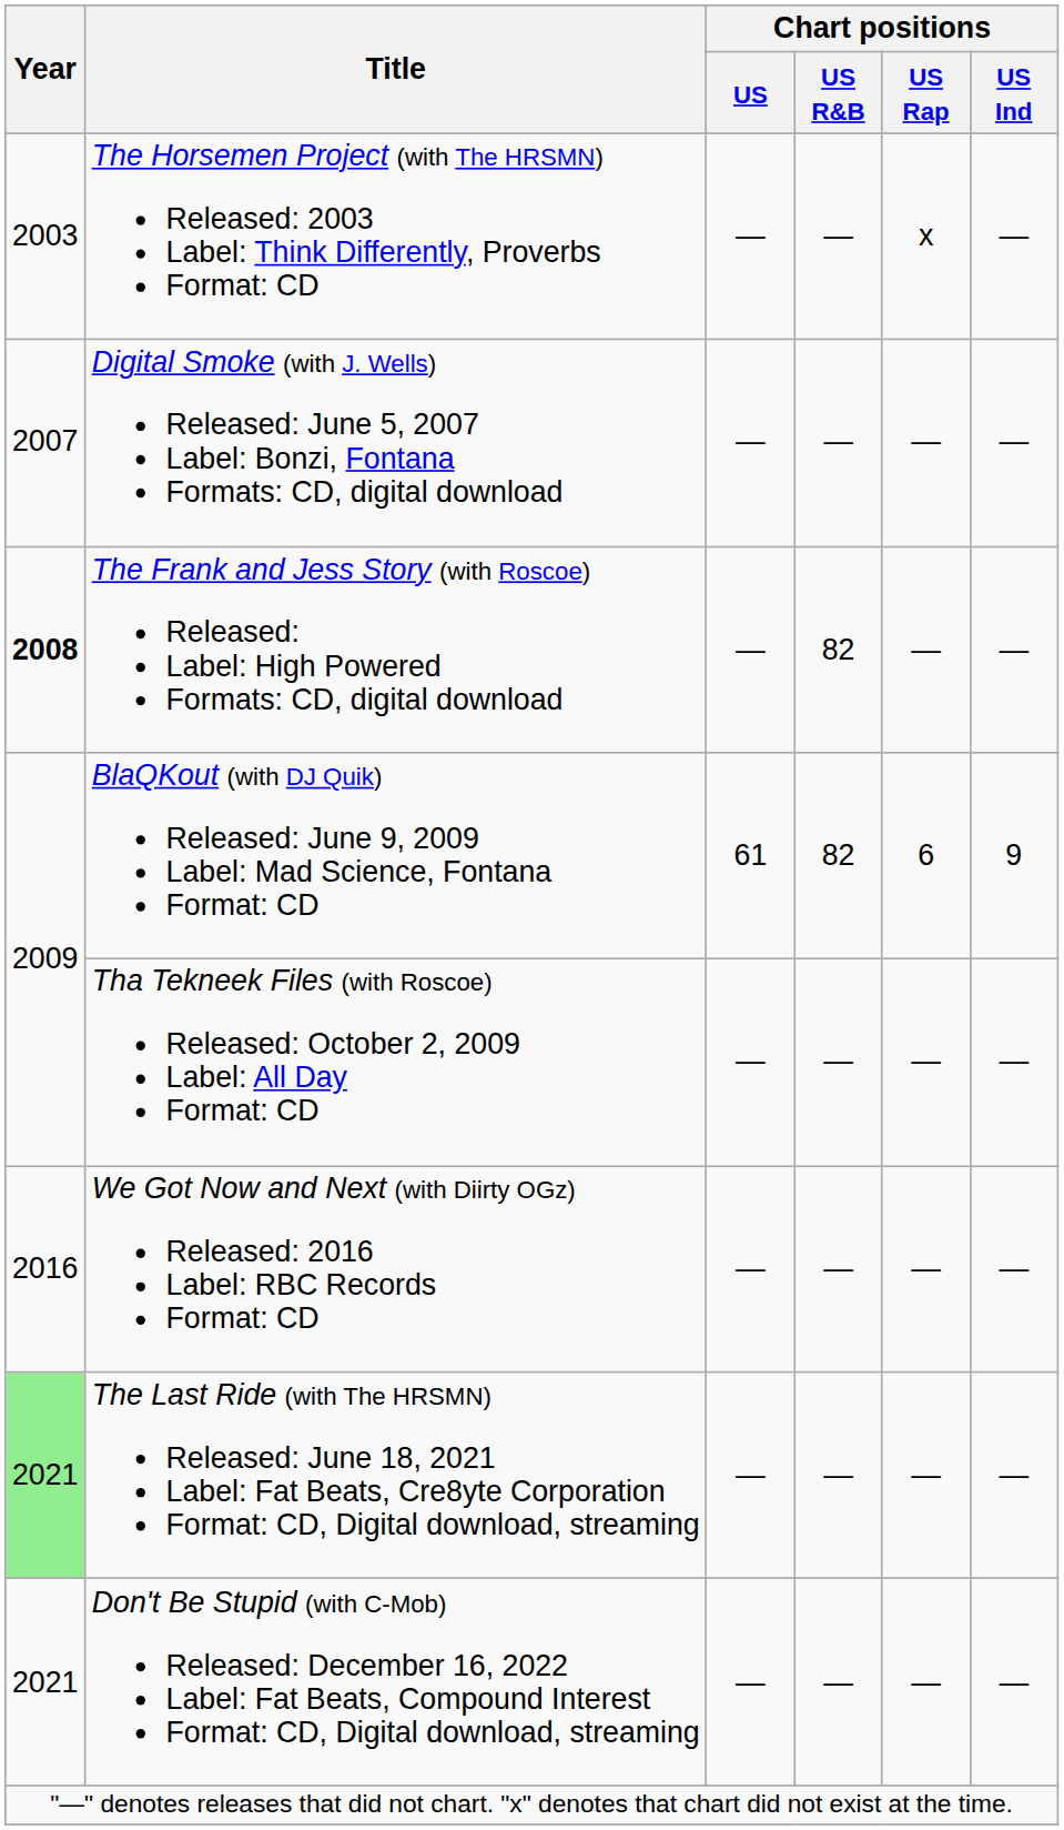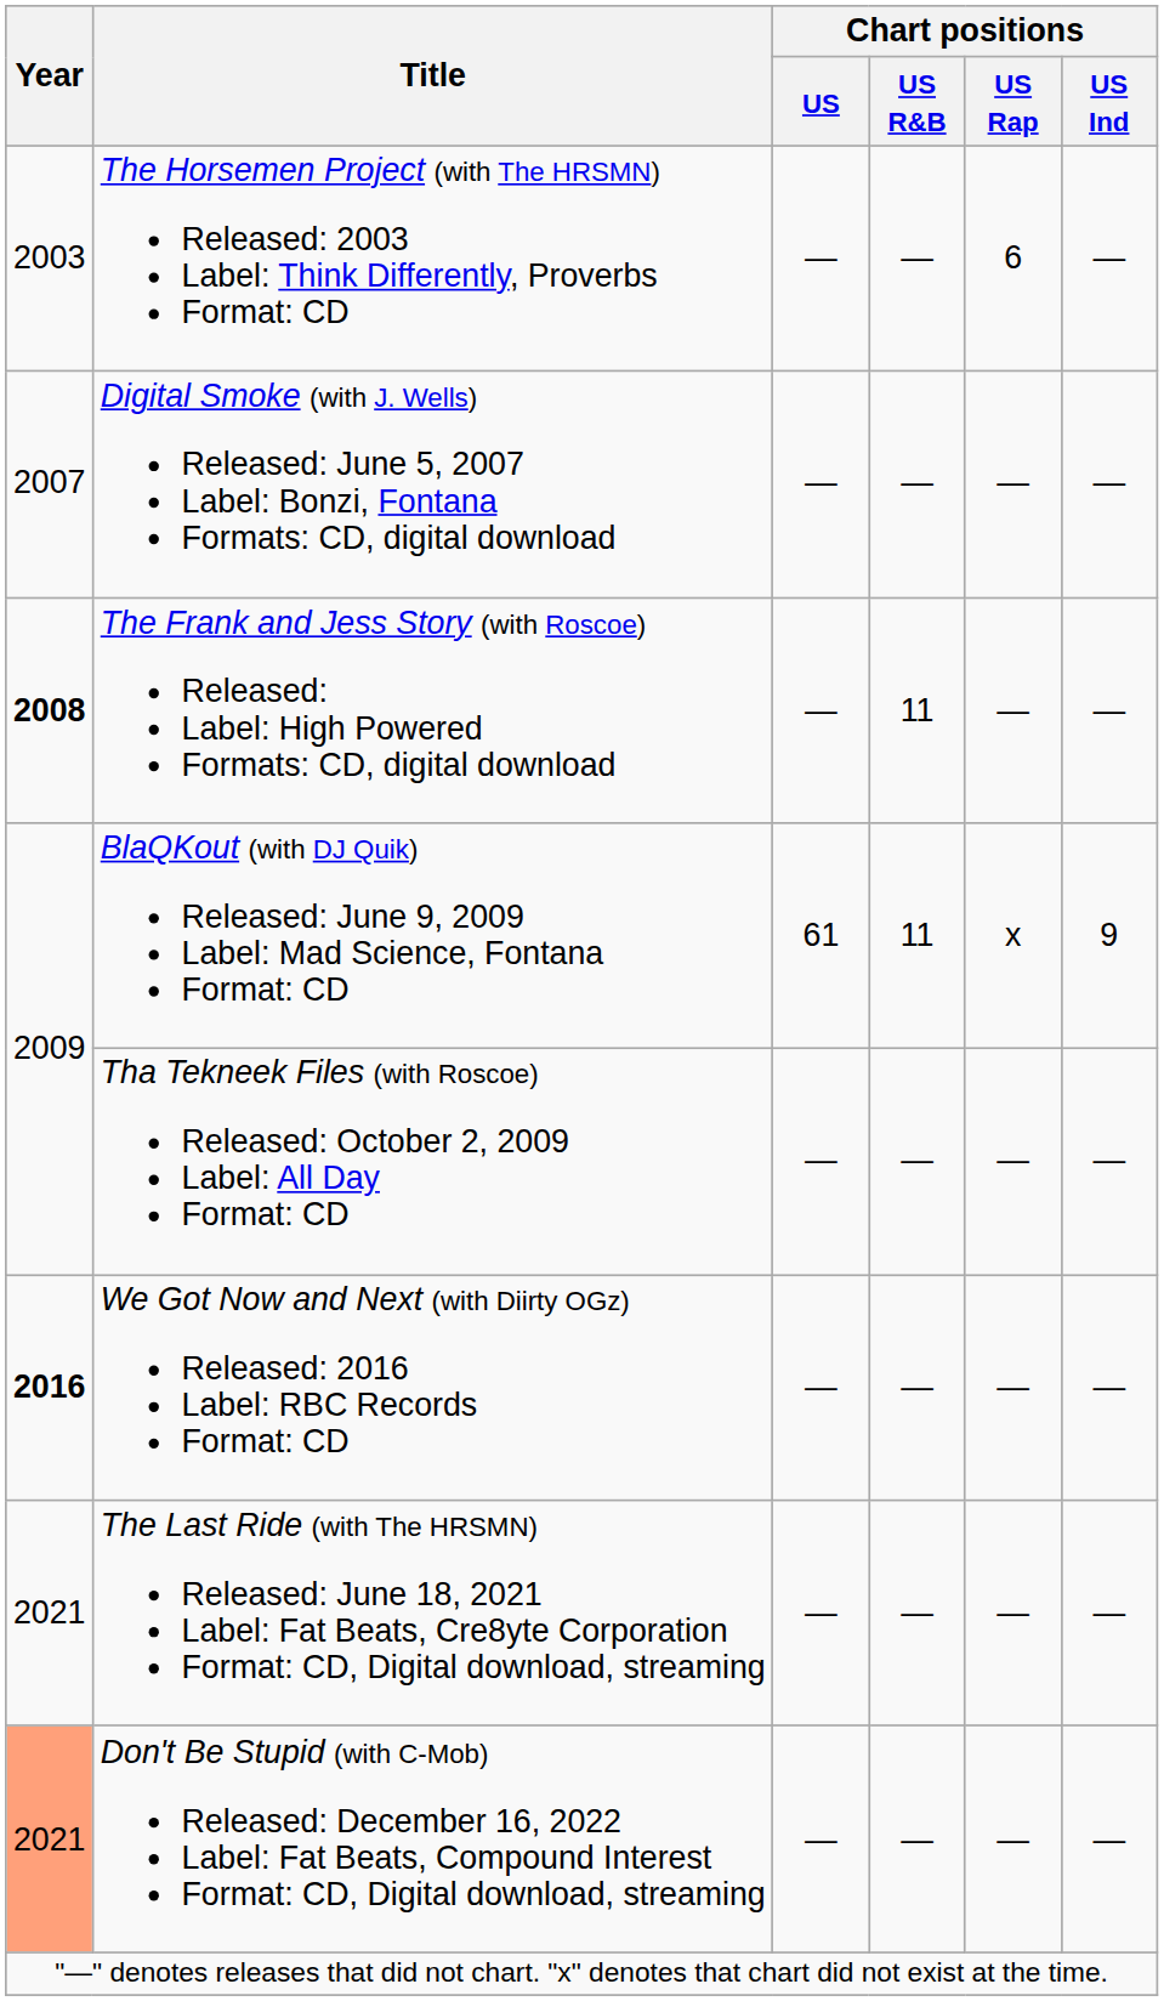row 3 | Chart positions / US Rap: x -> 6
row 5 | Chart positions / US R&B: 82 -> 11
row 6 | Chart positions / US R&B: 82 -> 11
row 6 | Chart positions / US Rap: 6 -> x
row 8 | Year: normal -> bold
row 9 | Year: lightgreen background -> no background
row 10 | Year: no background -> lightsalmon background
